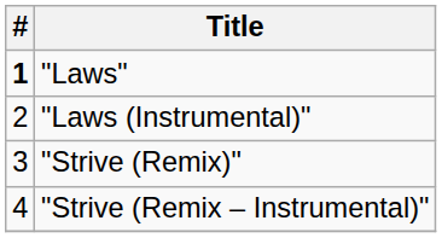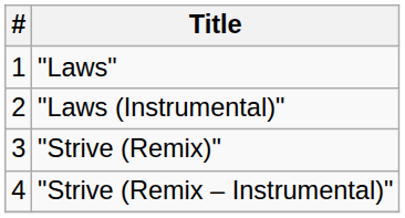"Laws" | #: bold -> normal
